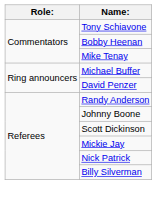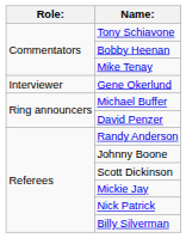+ row: Interviewer | Gene Okerlund
